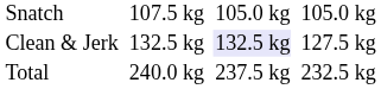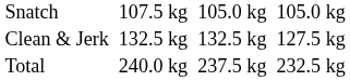Clean & Jerk | column 3: lavender background -> no background
